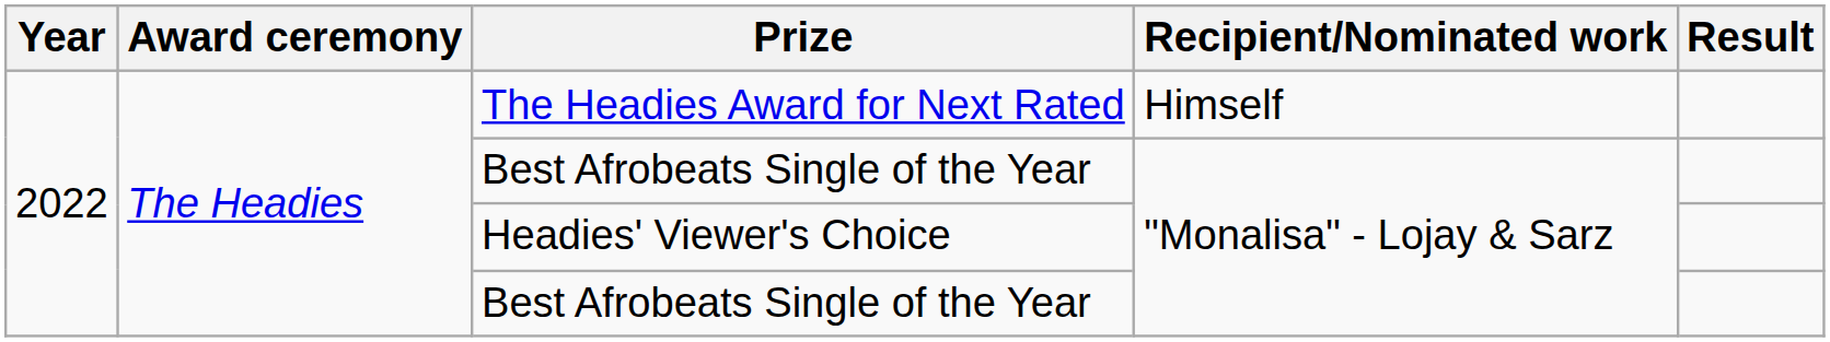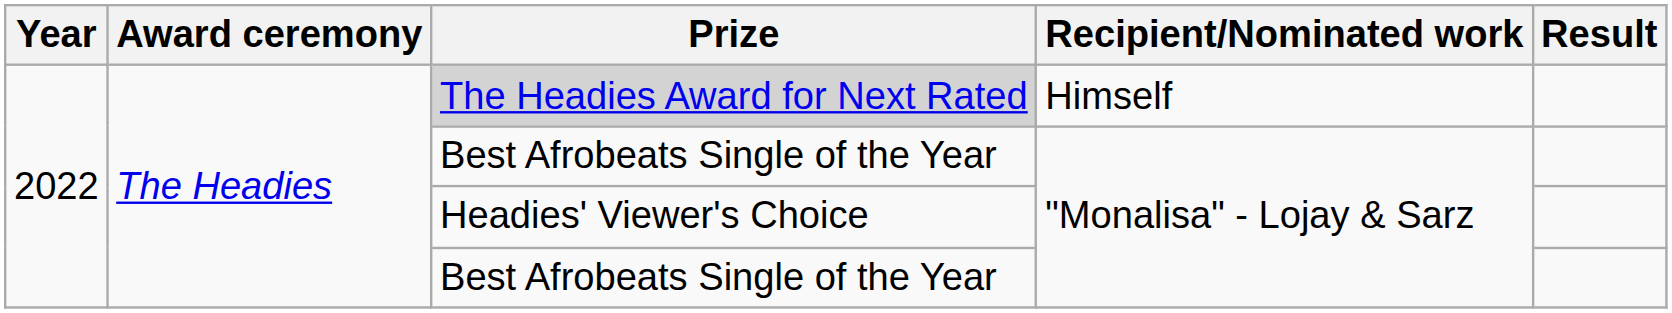The Headies Award for Next Rated | Prize: no background -> lightgrey background
